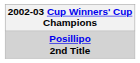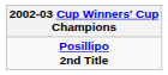row 2 | column 1: lightgrey background -> no background
